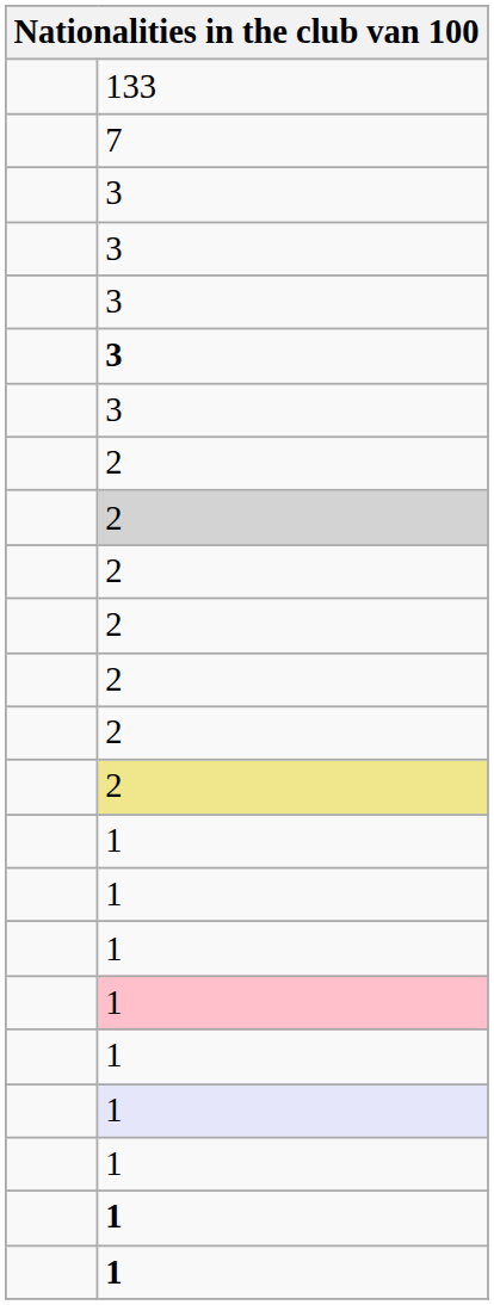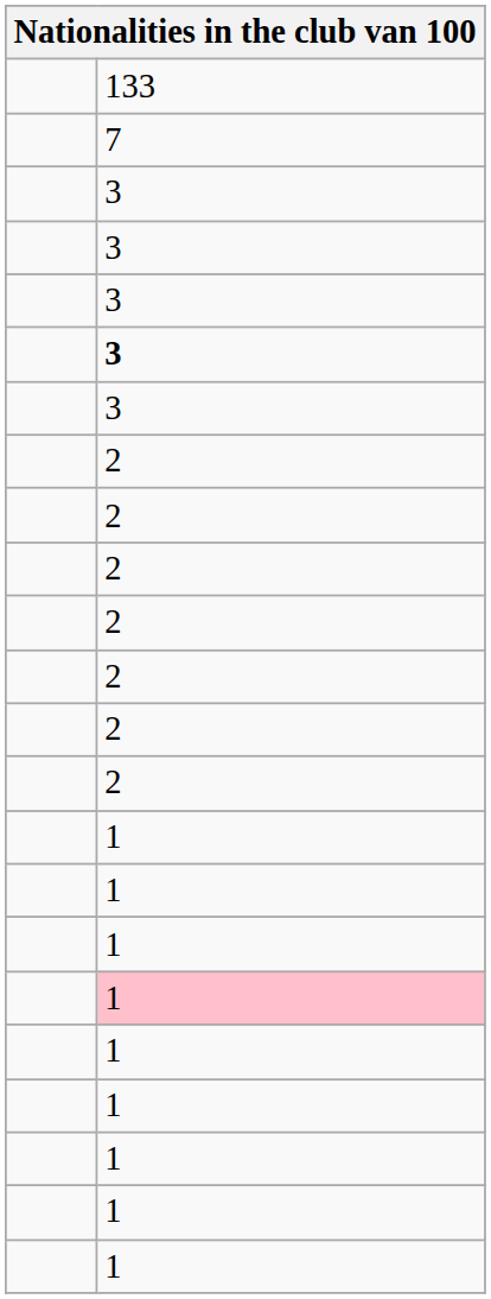row 10 | column 2: lightgrey background -> no background
row 15 | column 2: khaki background -> no background
row 21 | column 2: lavender background -> no background
row 23 | column 2: bold -> normal
row 24 | column 2: bold -> normal
